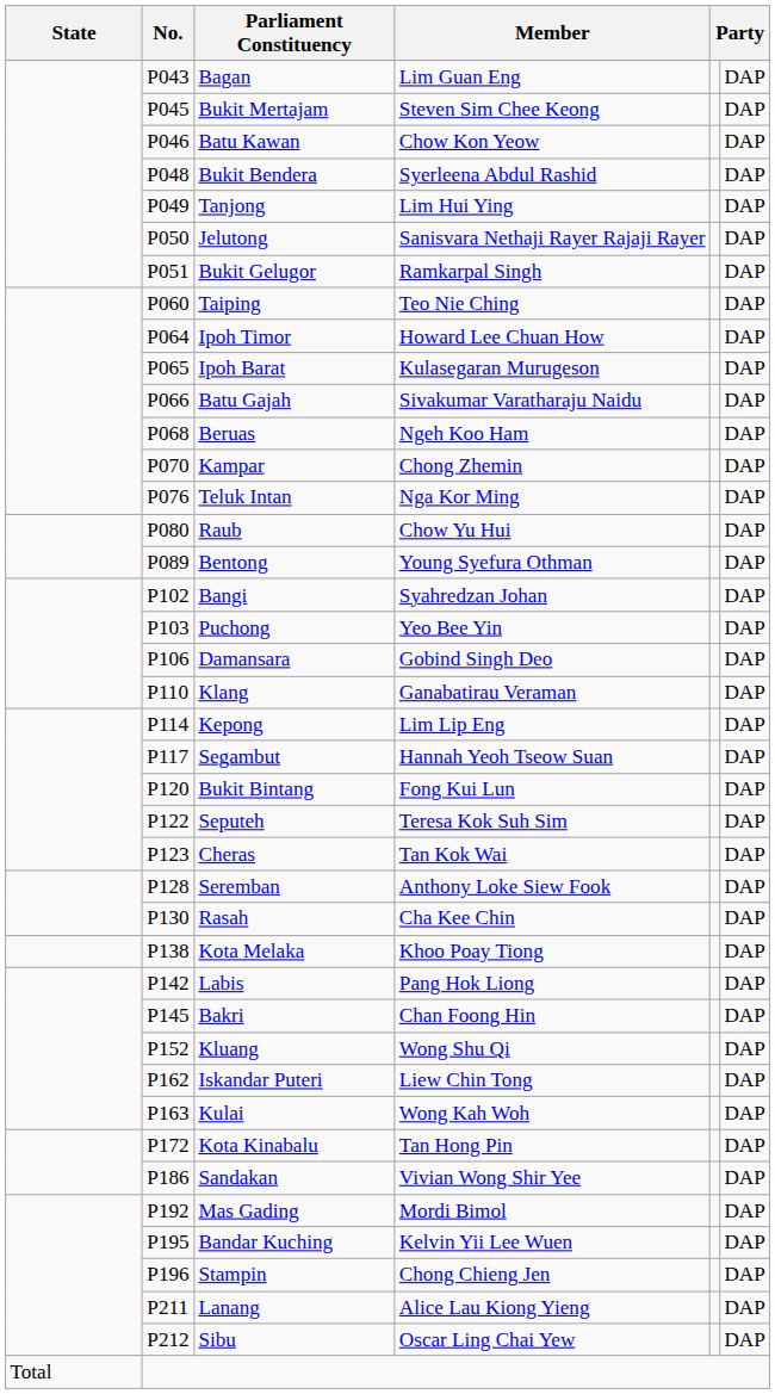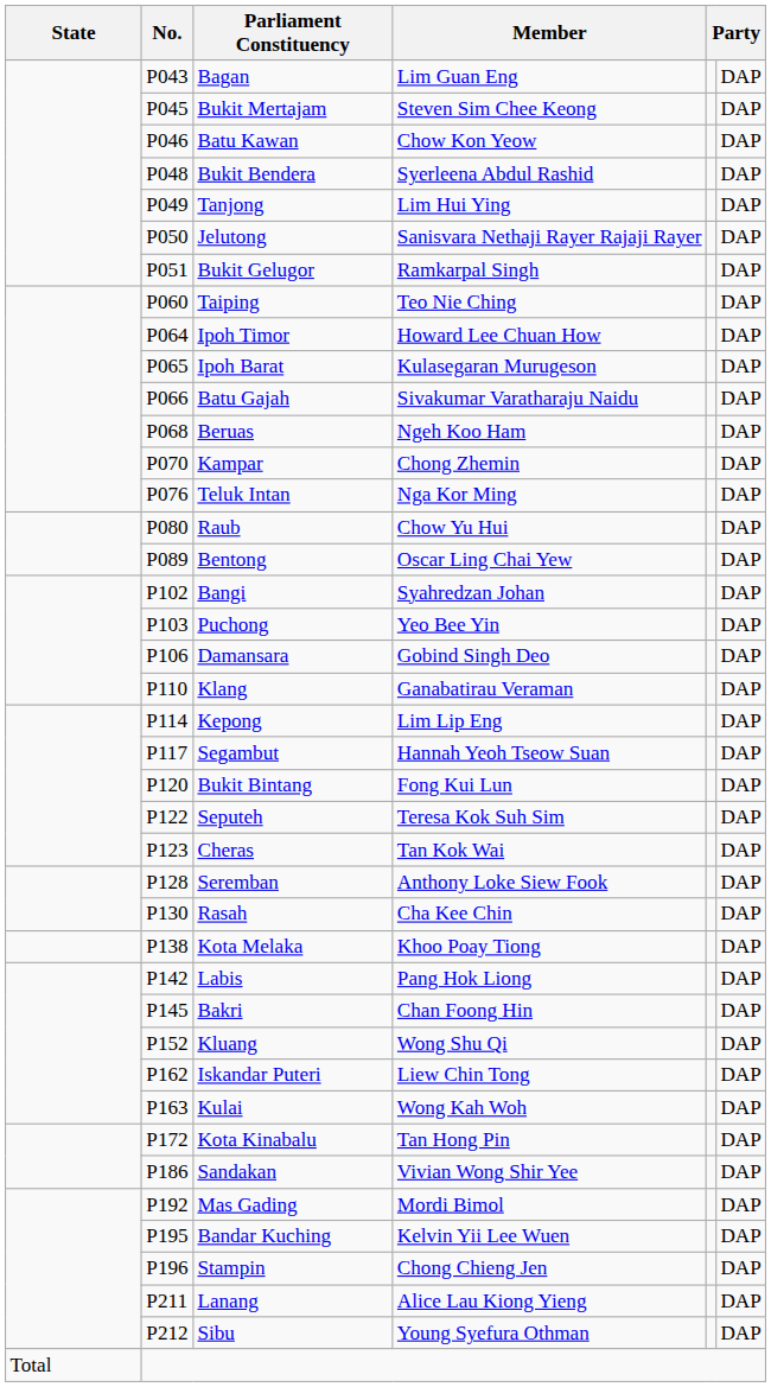Bentong | Member: Young Syefura Othman -> Oscar Ling Chai Yew
Sibu | Member: Oscar Ling Chai Yew -> Young Syefura Othman
